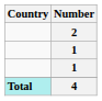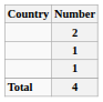row 5 | Country: paleturquoise background -> no background
